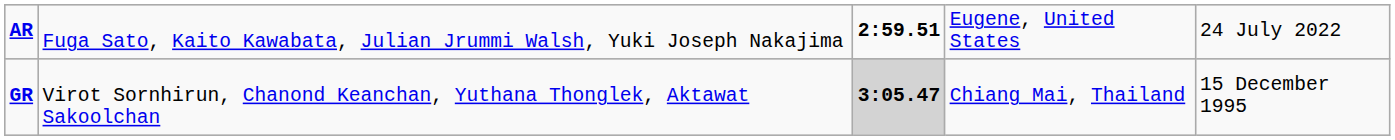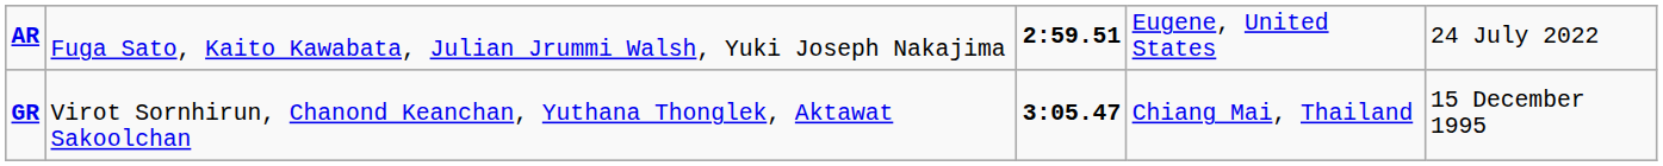GR | column 3: lightgrey background -> no background
